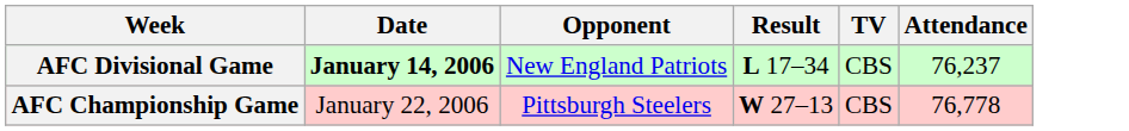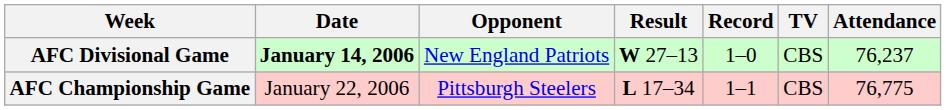+ column: Record | 1–0 | 1–1
AFC Divisional Game | Result: L 17–34 -> W 27–13
AFC Championship Game | Result: W 27–13 -> L 17–34
AFC Championship Game | Attendance: 76,778 -> 76,775
